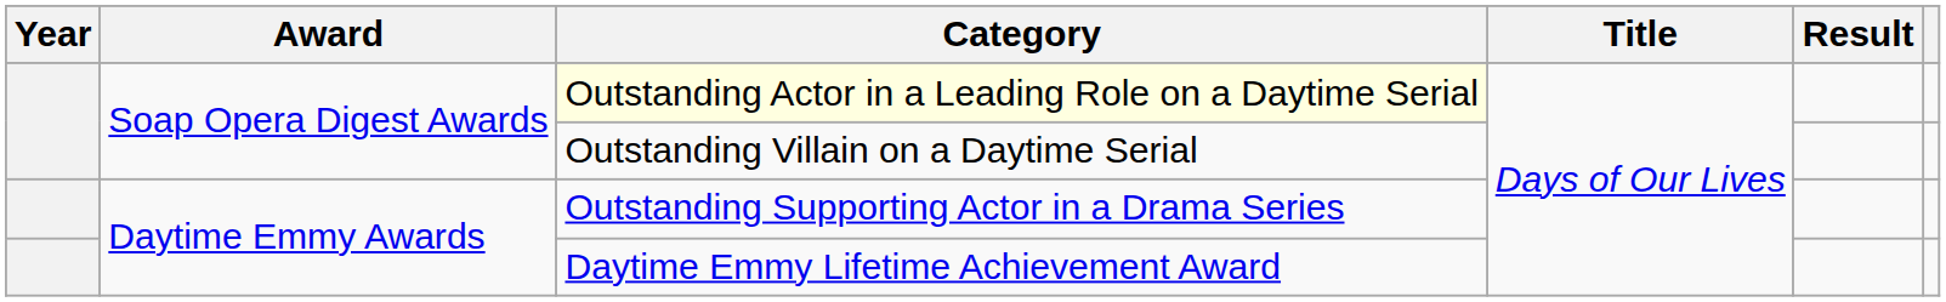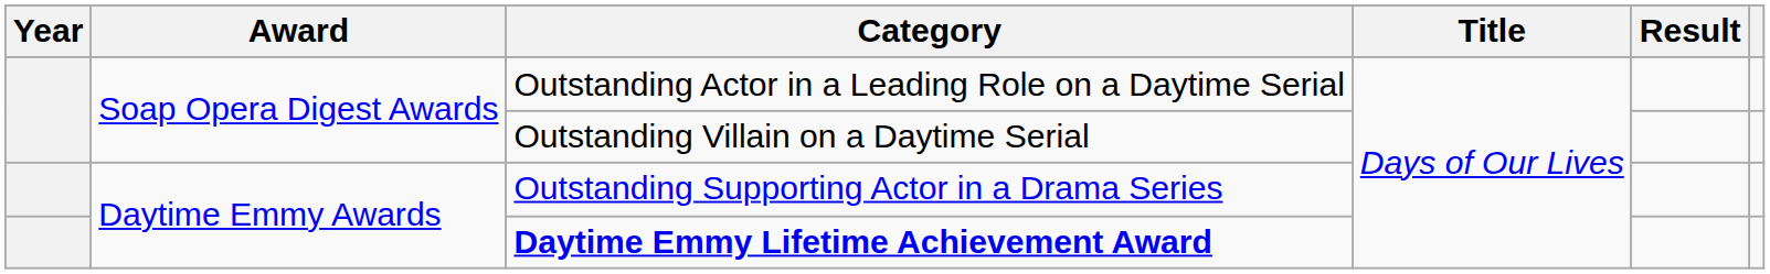Outstanding Actor in a Leading Role on a Daytime Serial | Category: lightyellow background -> no background
Daytime Emmy Lifetime Achievement Award | Category: normal -> bold
